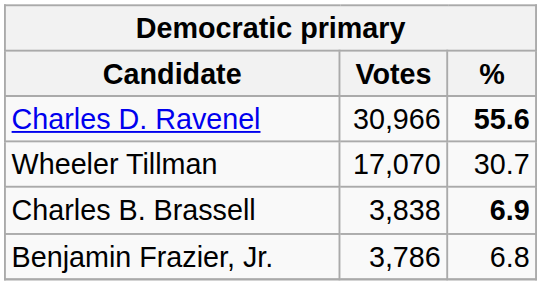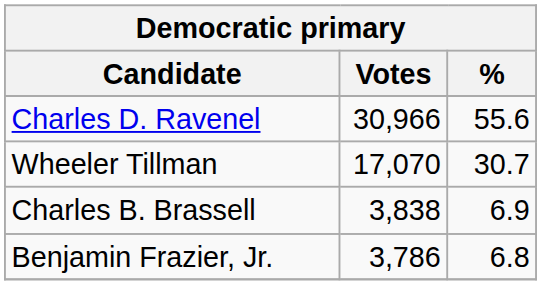Charles D. Ravenel | %: bold -> normal
Charles B. Brassell | %: bold -> normal
